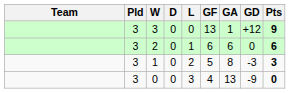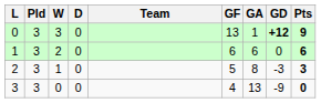columns swapped: Team <-> L
row 2 | GD: normal -> bold
